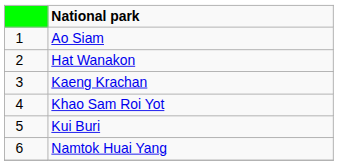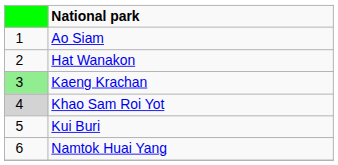Kaeng Krachan | column 1: no background -> lightgreen background
Khao Sam Roi Yot | column 1: no background -> lightgrey background
